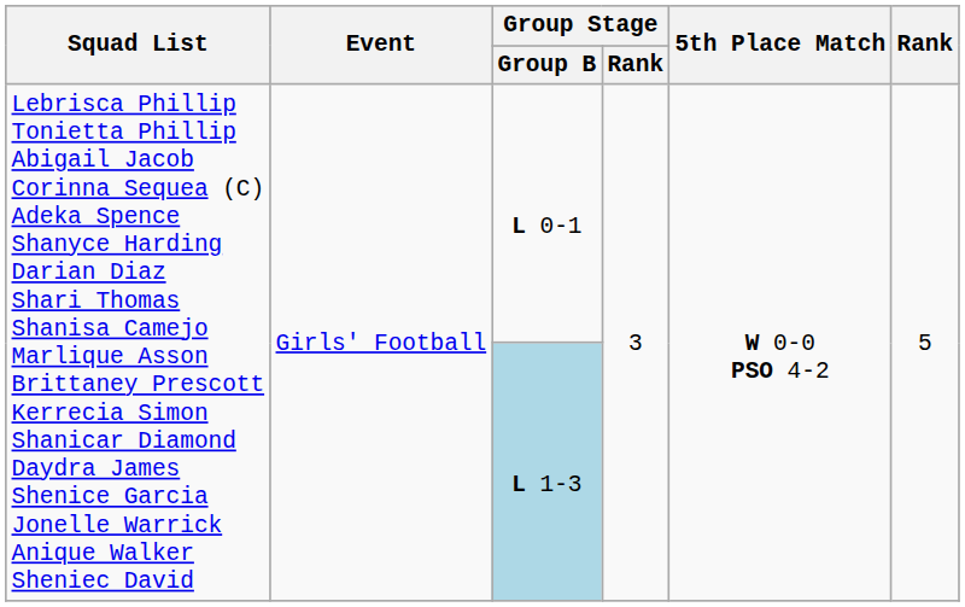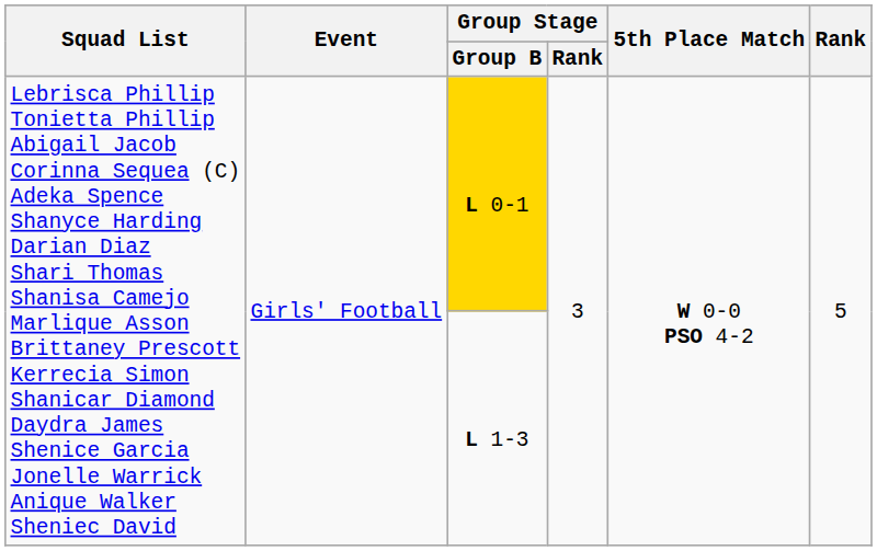L 0-1 | Group Stage / Group B: no background -> gold background
L 1-3 | Group Stage / Group B: lightblue background -> no background
